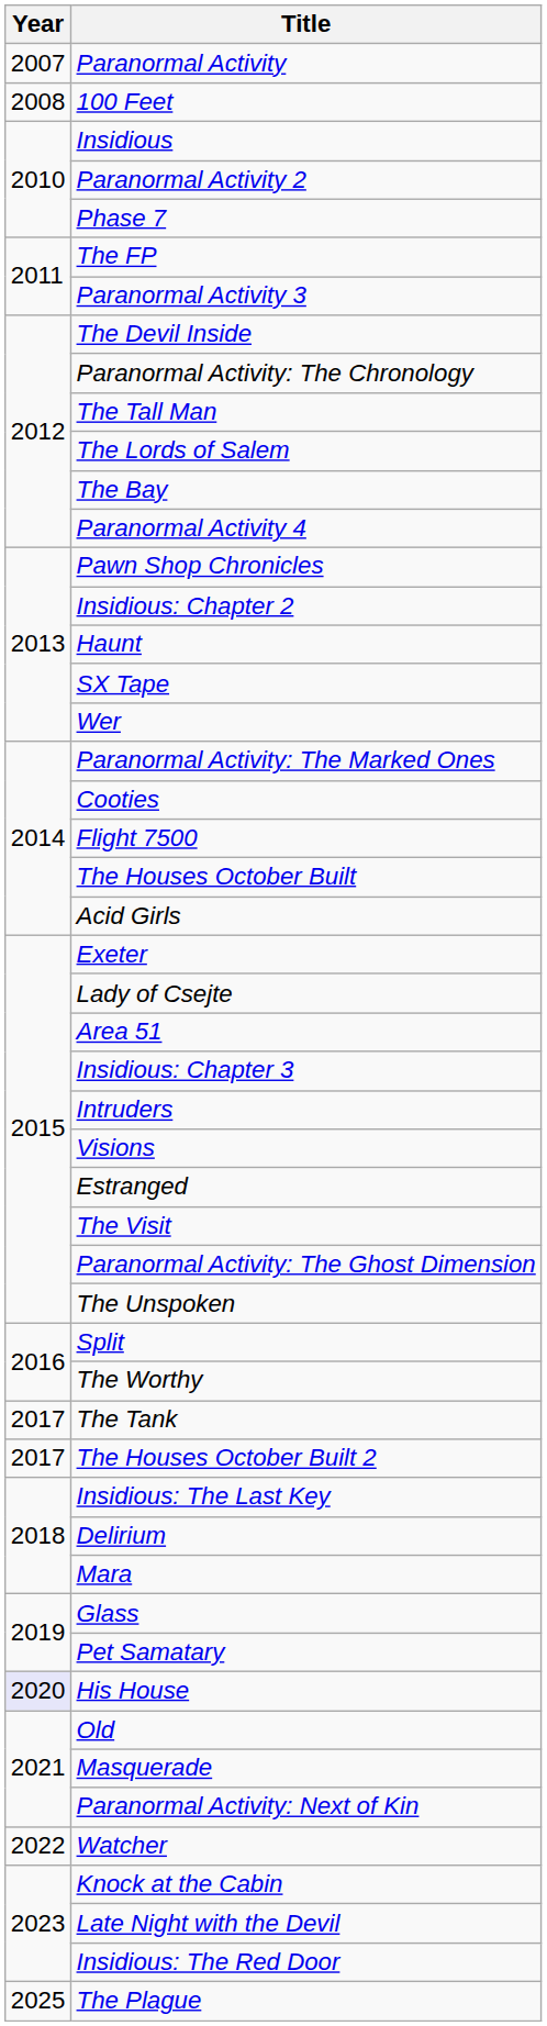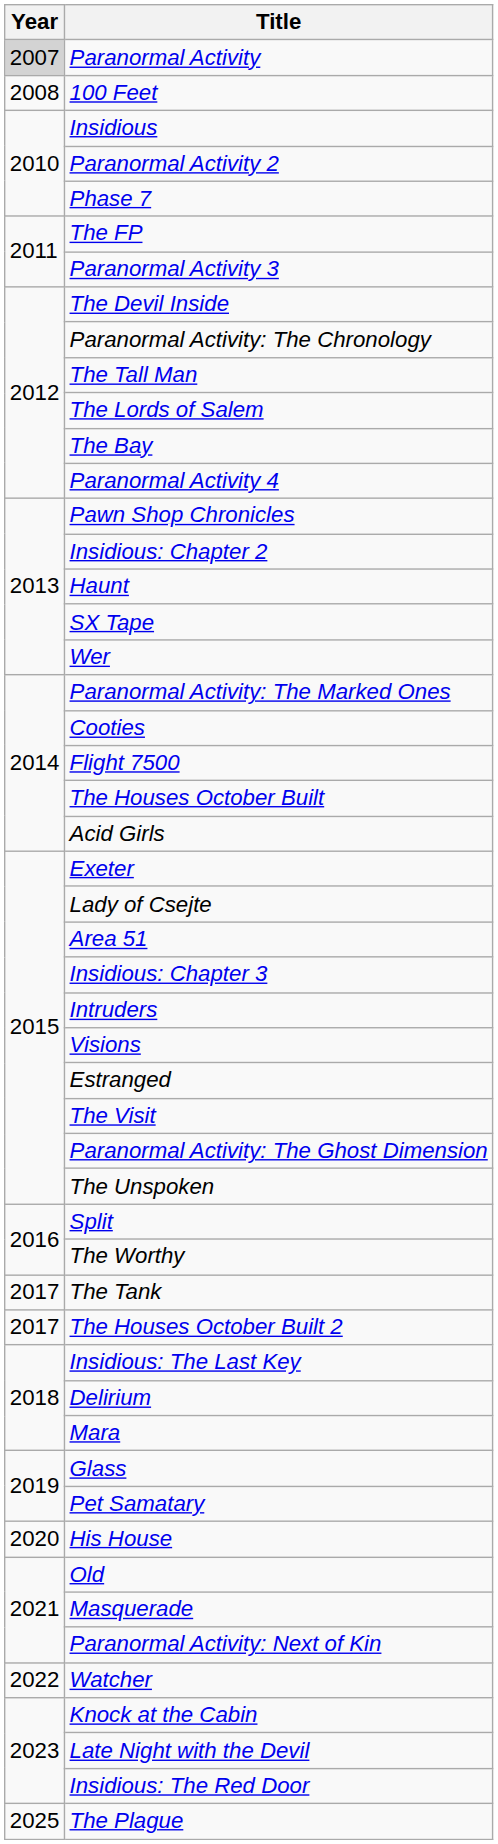Paranormal Activity | Year: no background -> lightgrey background
His House | Year: lavender background -> no background
